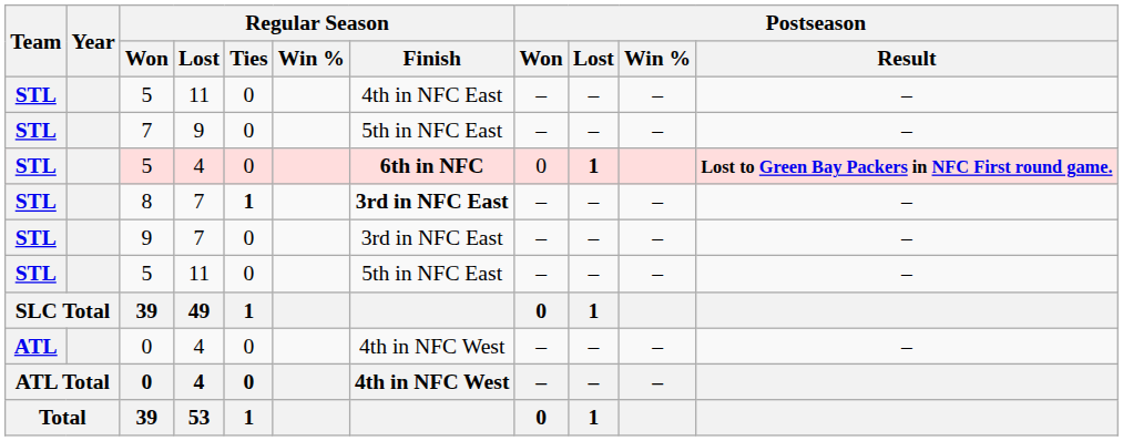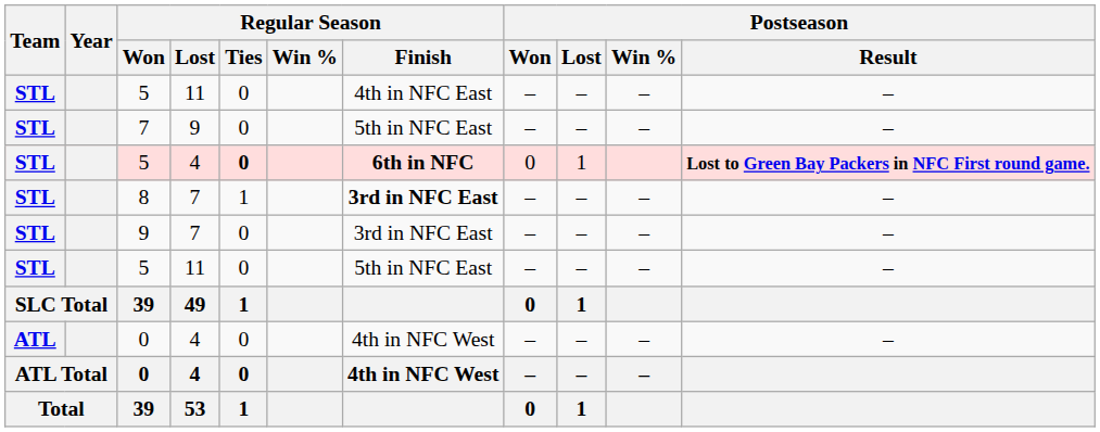5 / 4 | Regular Season / Ties: normal -> bold
5 / 4 | Postseason / Lost: bold -> normal
8 | Regular Season / Ties: bold -> normal
